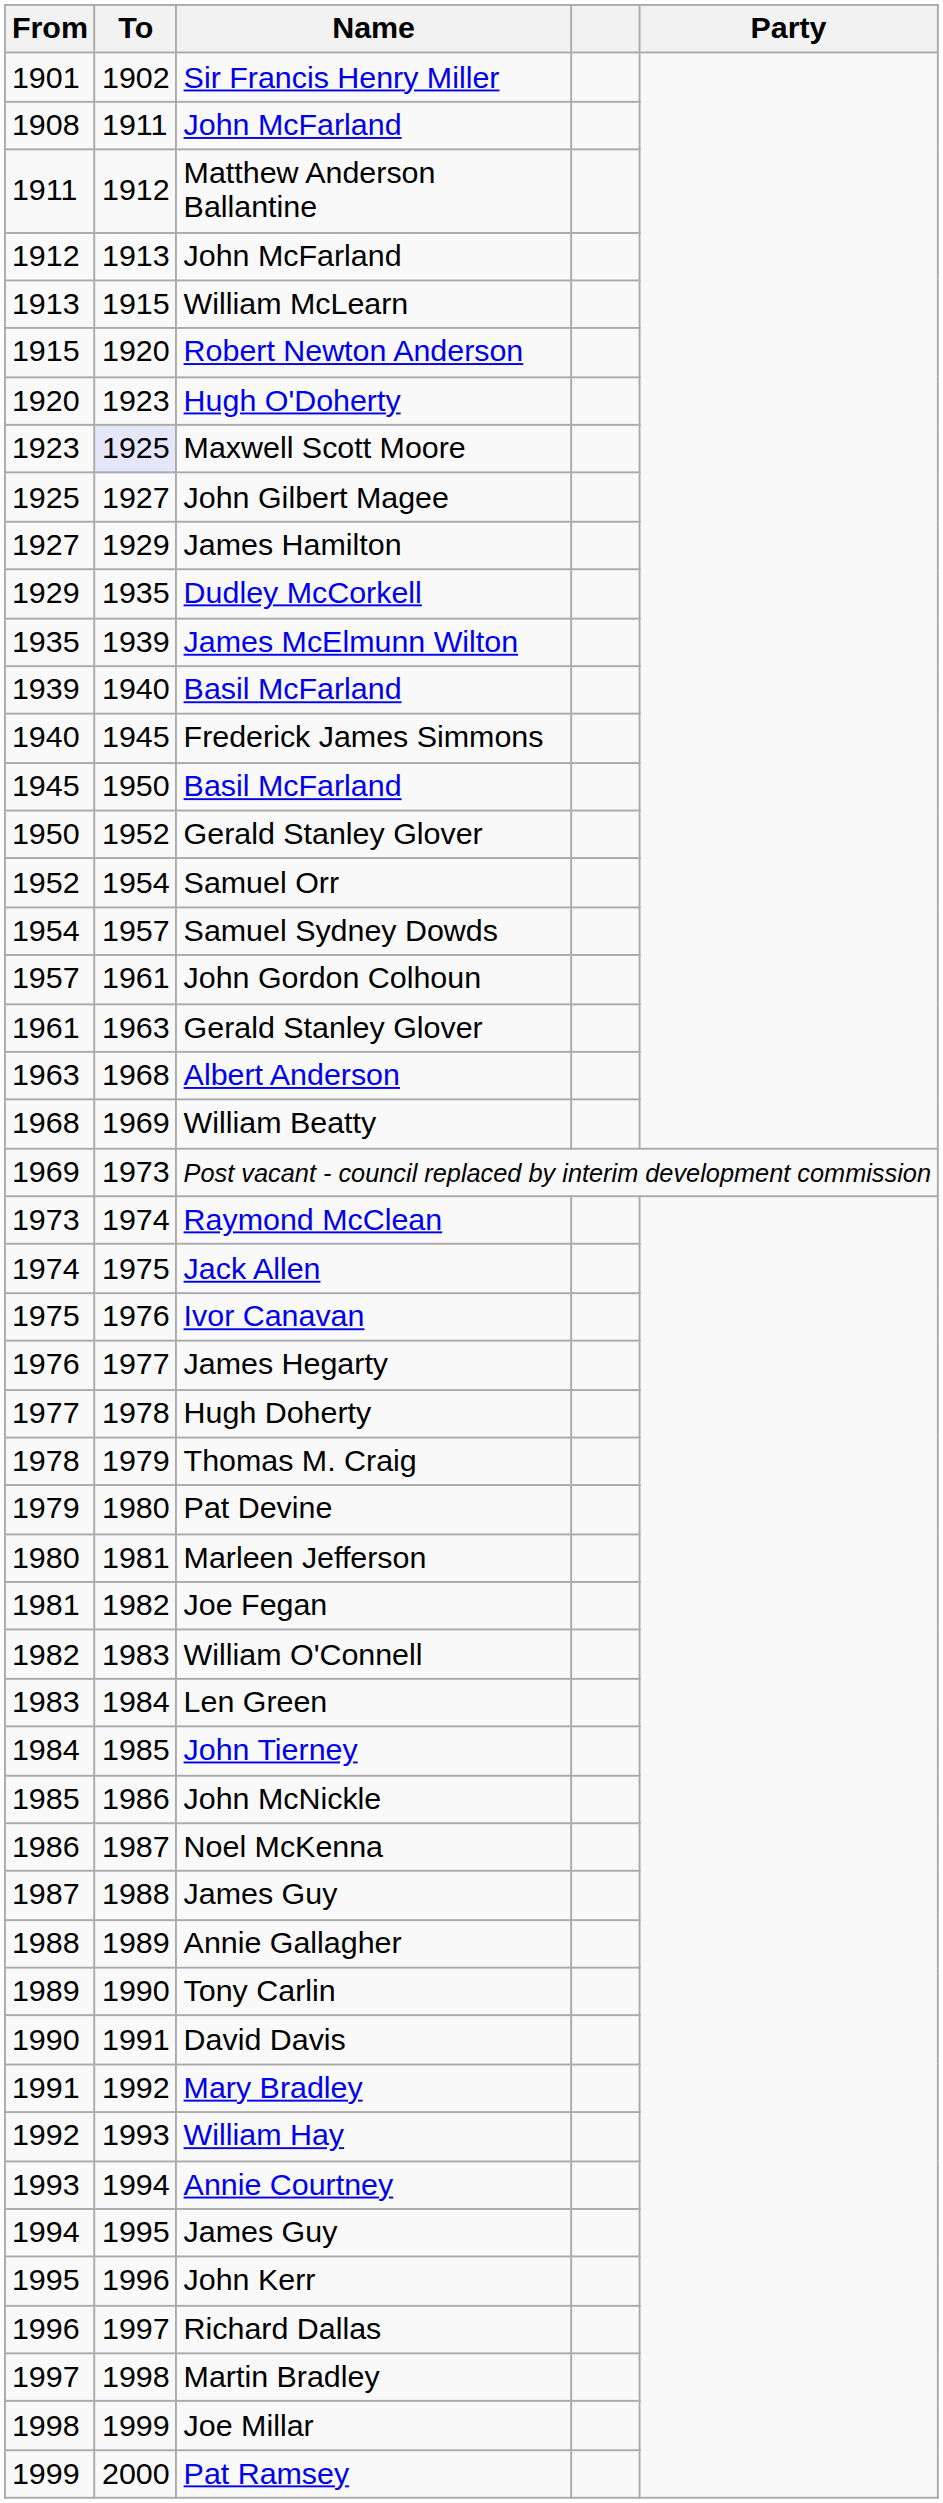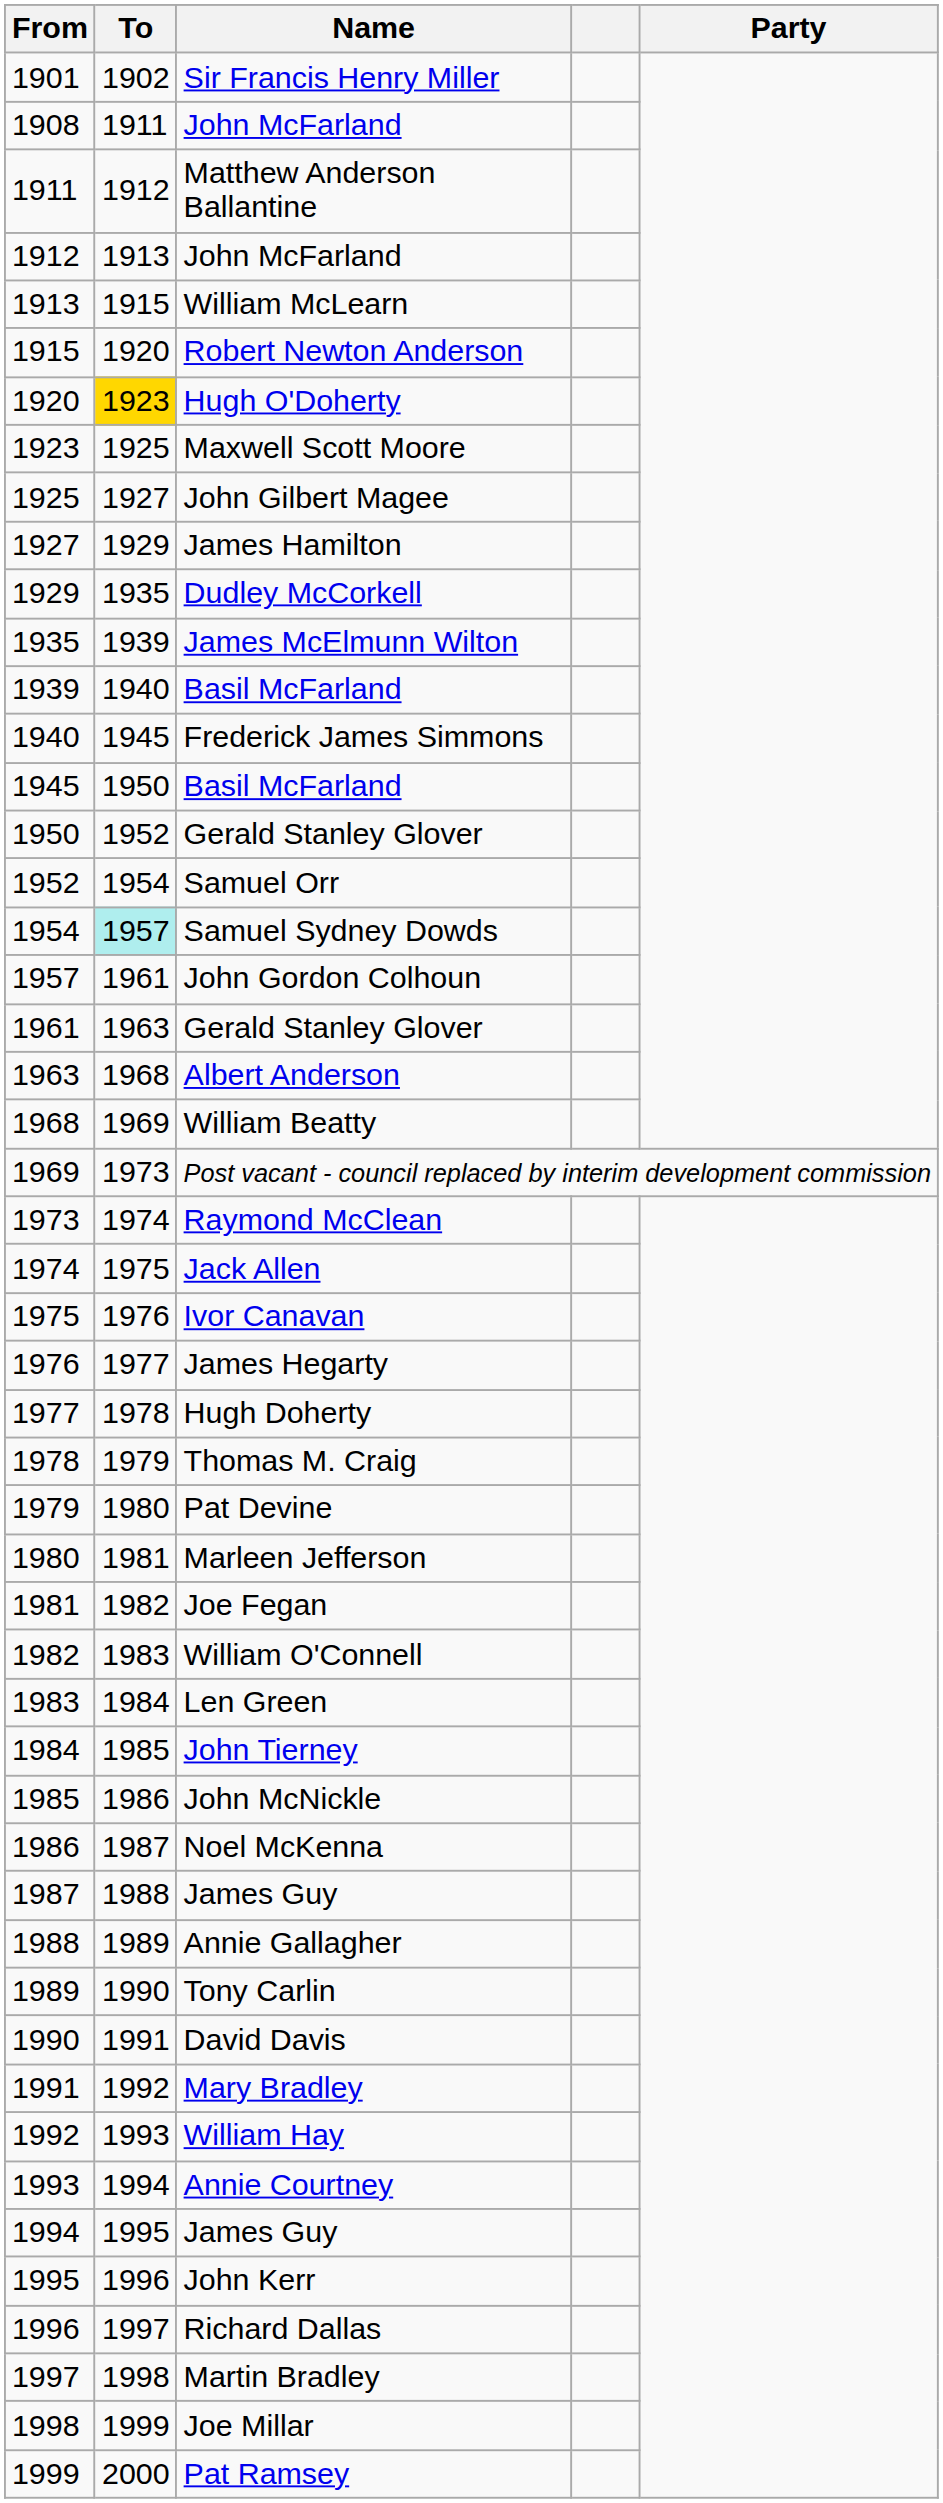Hugh O'Doherty | To: no background -> gold background
Maxwell Scott Moore | To: lavender background -> no background
Samuel Sydney Dowds | To: no background -> paleturquoise background
